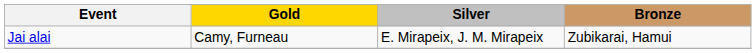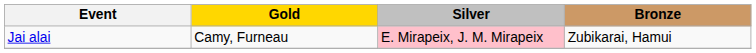Jai alai | Silver: no background -> pink background
